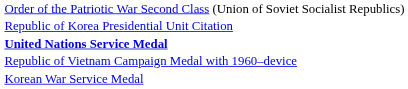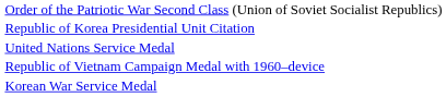row 3 | column 1: bold -> normal
